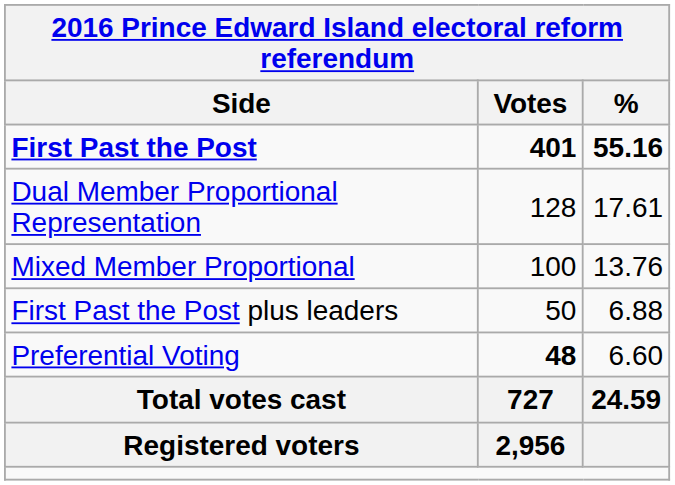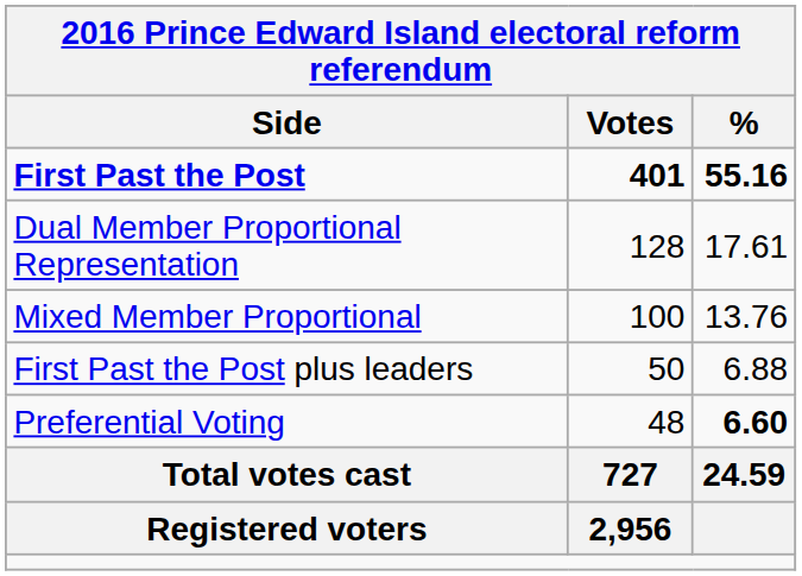Preferential Voting | Votes: bold -> normal
Preferential Voting | %: normal -> bold
